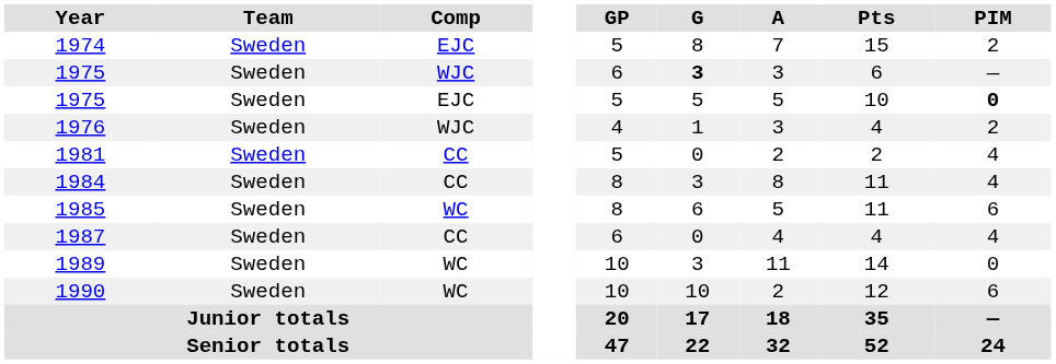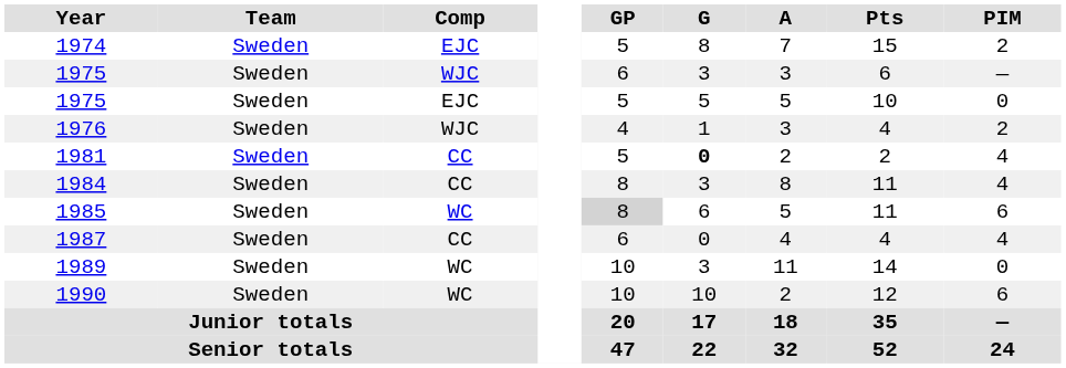1975 / WJC | G: bold -> normal
1975 / EJC | PIM: bold -> normal
1981 | G: normal -> bold
1985 | GP: no background -> lightgrey background
